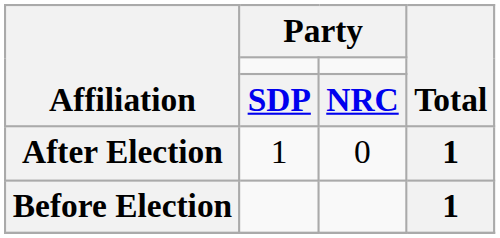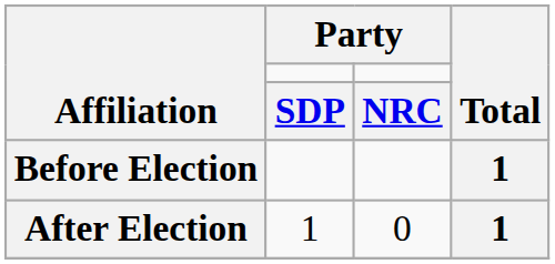rows swapped: Before Election <-> After Election
